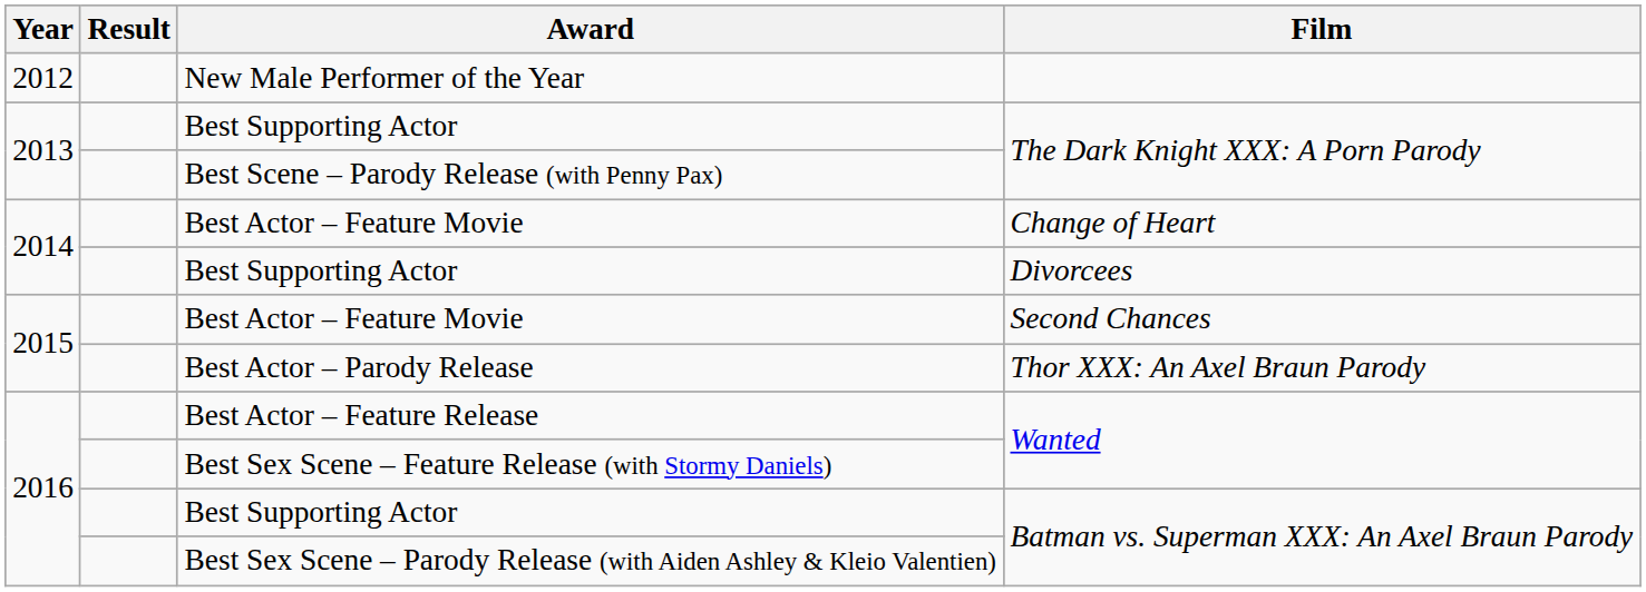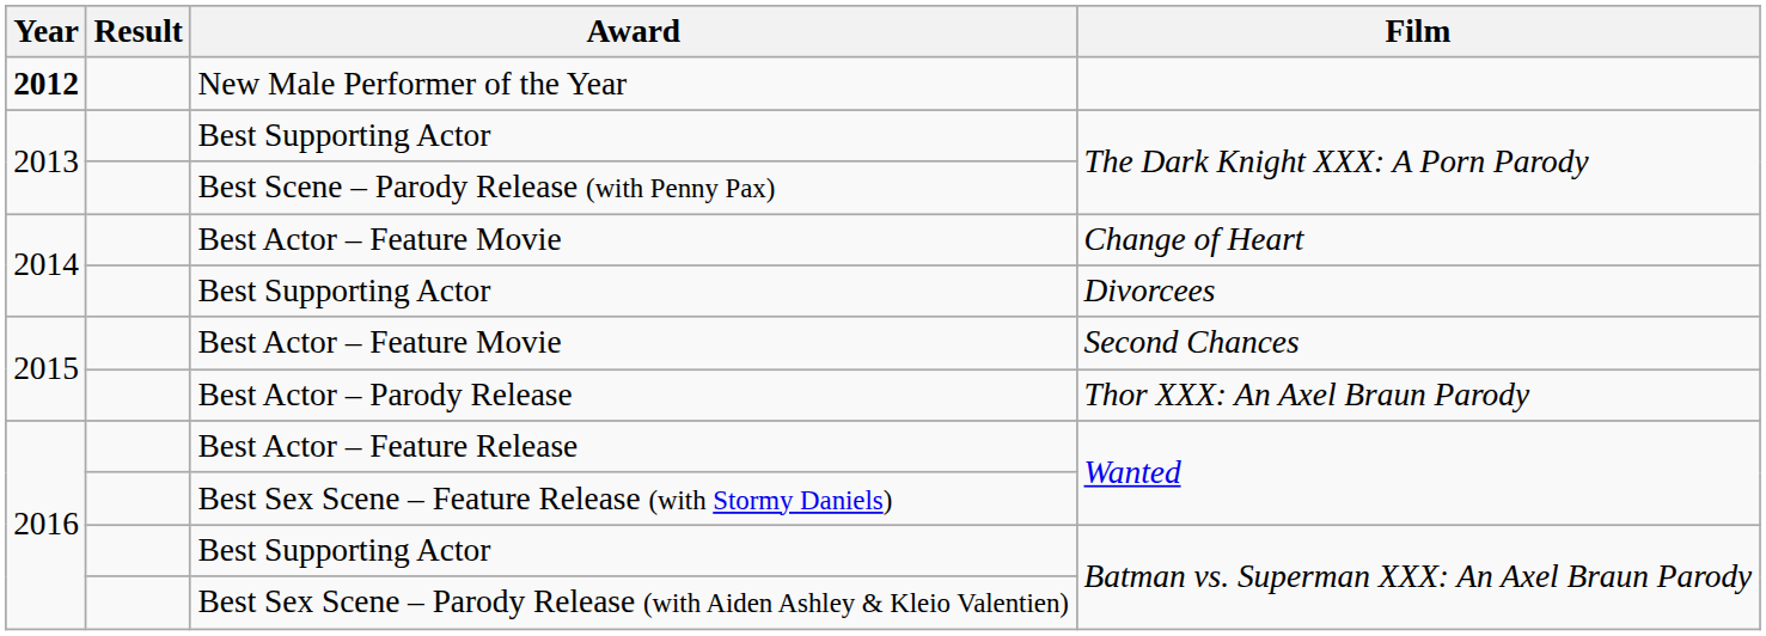New Male Performer of the Year | Year: normal -> bold
